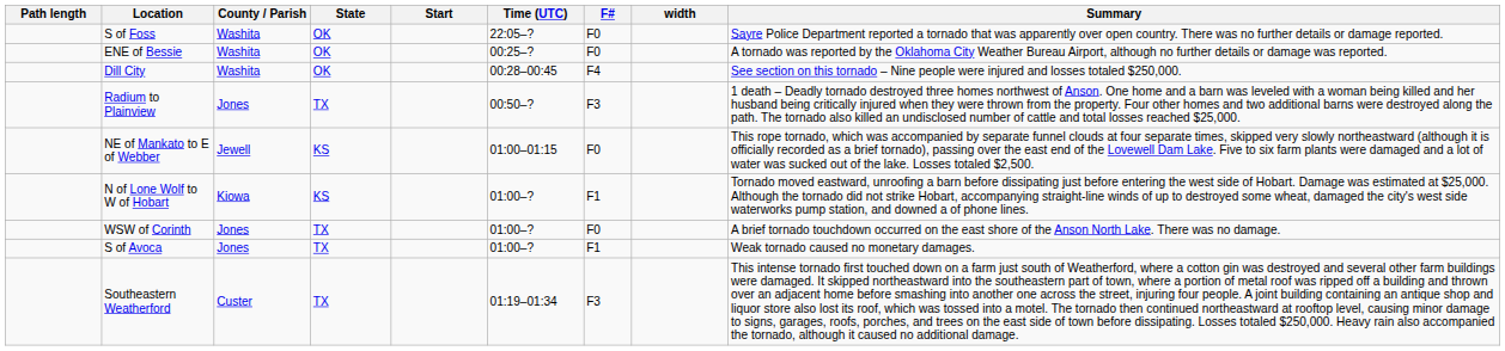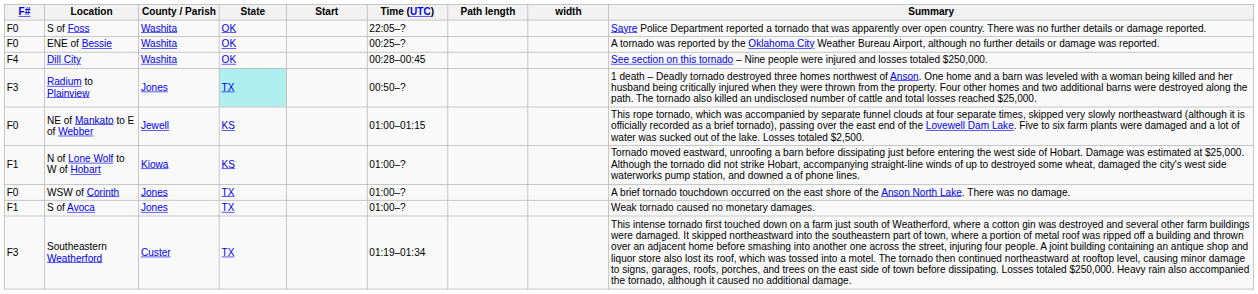columns swapped: F# <-> Path length
Radium to Plainview | State: no background -> paleturquoise background
